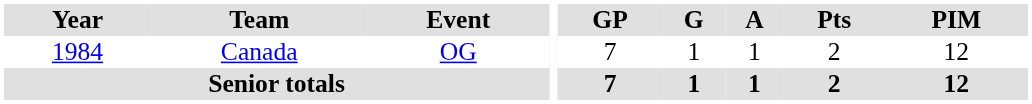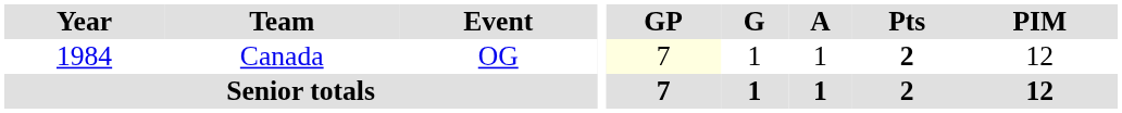Canada | GP: no background -> lightyellow background
Canada | Pts: normal -> bold
